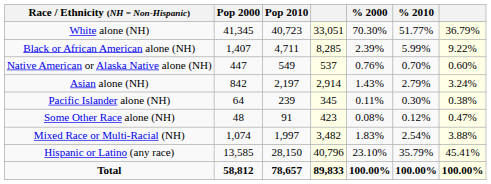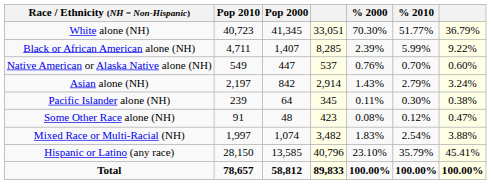columns swapped: Pop 2000 <-> Pop 2010
